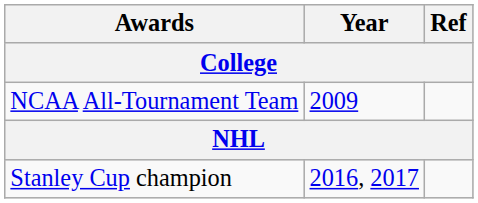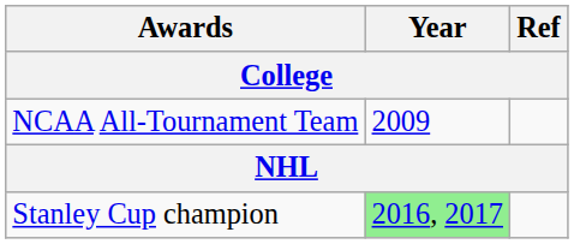Stanley Cup champion | Year: no background -> lightgreen background
